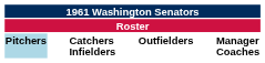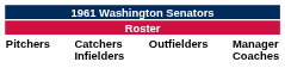Pitchers | column 1: lightblue background -> no background
